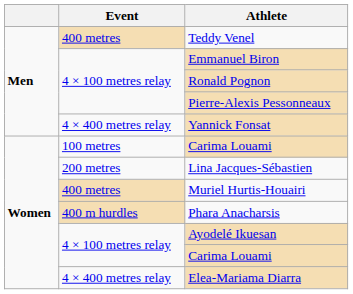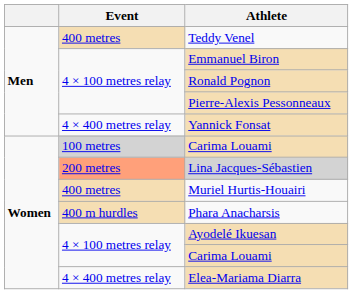100 metres / Carima Louami | Event: no background -> lightgrey background
Lina Jacques-Sébastien | Event: no background -> lightsalmon background
Lina Jacques-Sébastien | Athlete: no background -> lightgrey background
